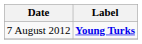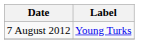7 August 2012 | Label: bold -> normal
